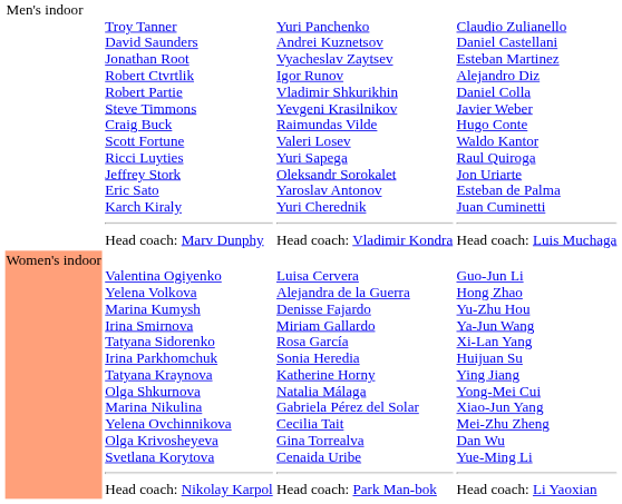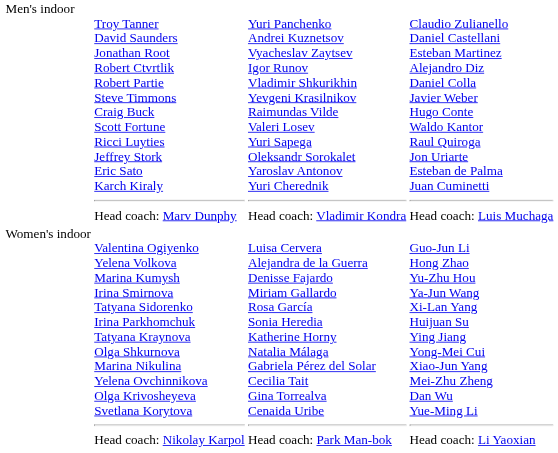Women's indoor | column 1: lightsalmon background -> no background
